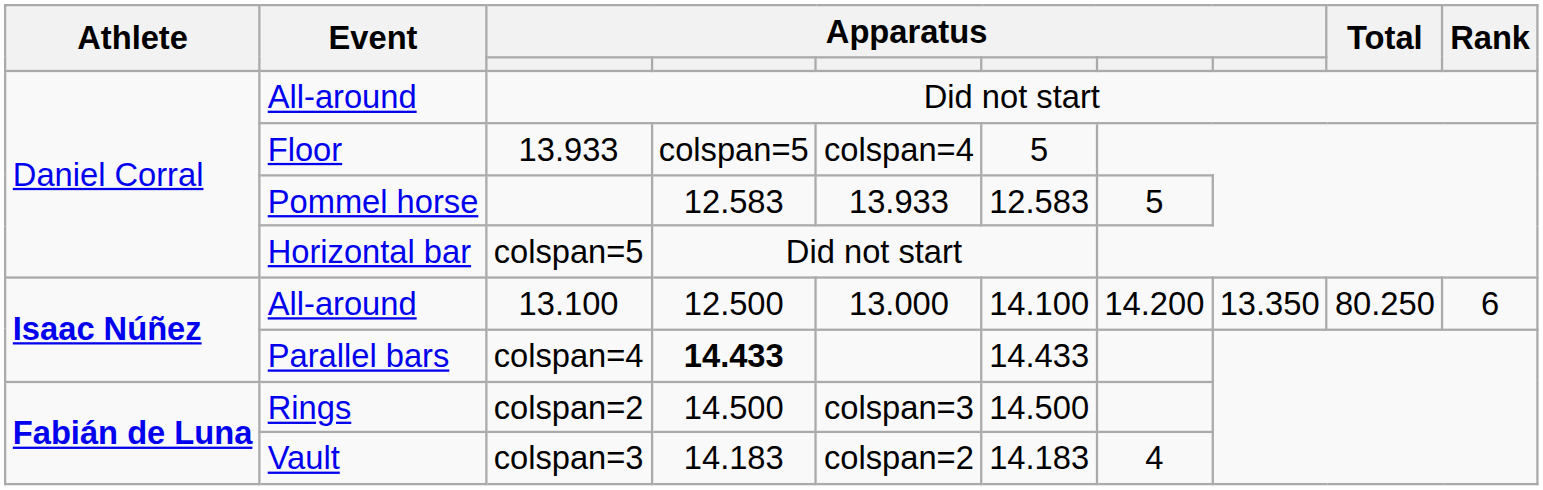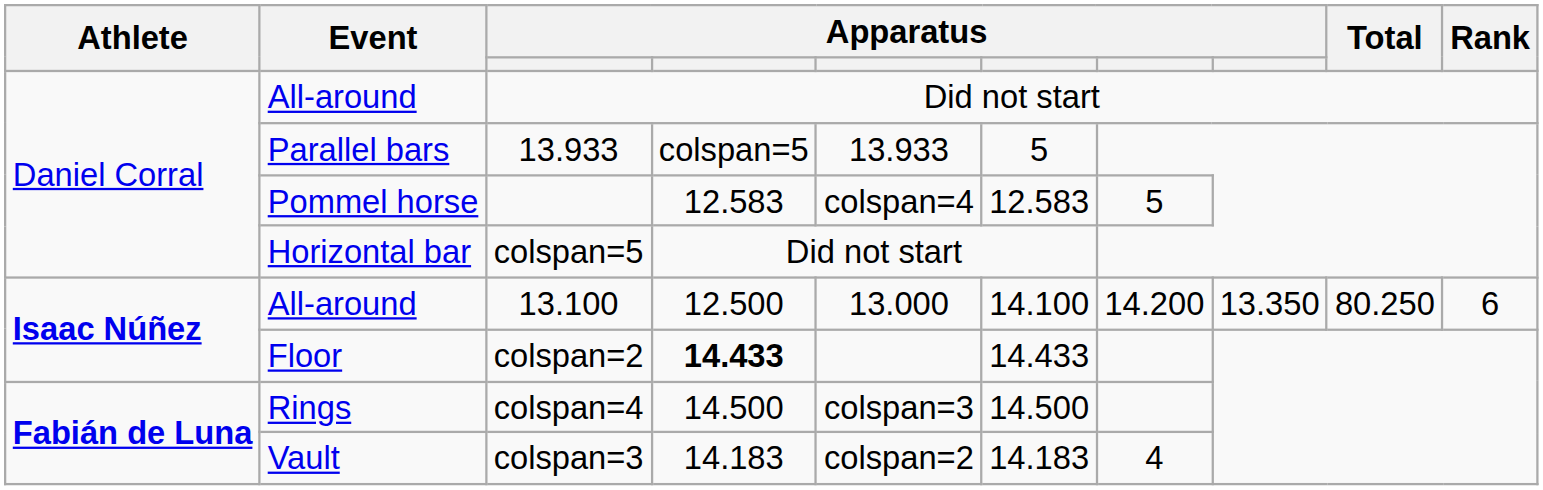row 4 | Event: Floor -> Parallel bars
row 4 | column 5: colspan=4 -> 13.933
row 5 | column 5: 13.933 -> colspan=4
row 8 | Event: Parallel bars -> Floor
row 8 | column 3: colspan=4 -> colspan=2
row 9 | column 3: colspan=2 -> colspan=4
